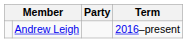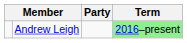Andrew Leigh | Term: no background -> lightgreen background
